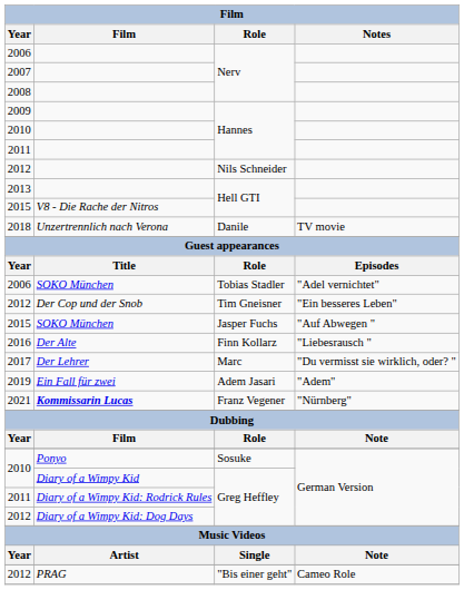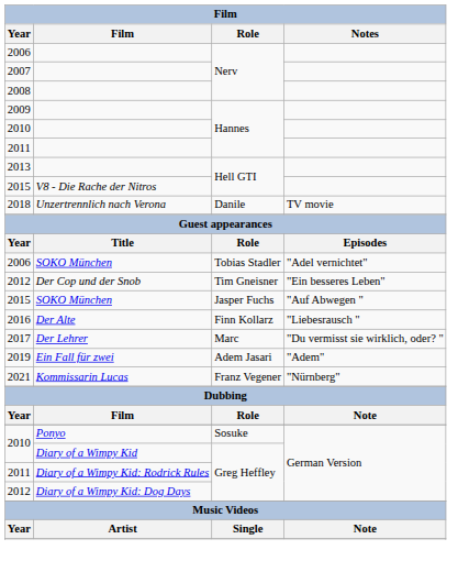- row: 2012 | Nils Schneider
Franz Vegener | Film: bold -> normal
- row: 2012 | PRAG | "Bis einer geht" | Cameo Role
